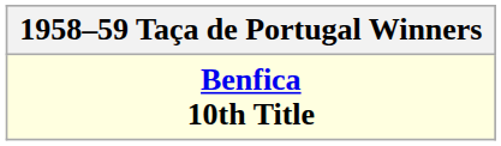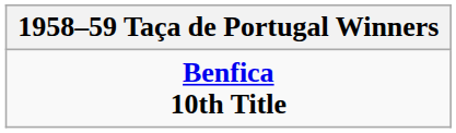row 2 | column 1: lightyellow background -> no background
